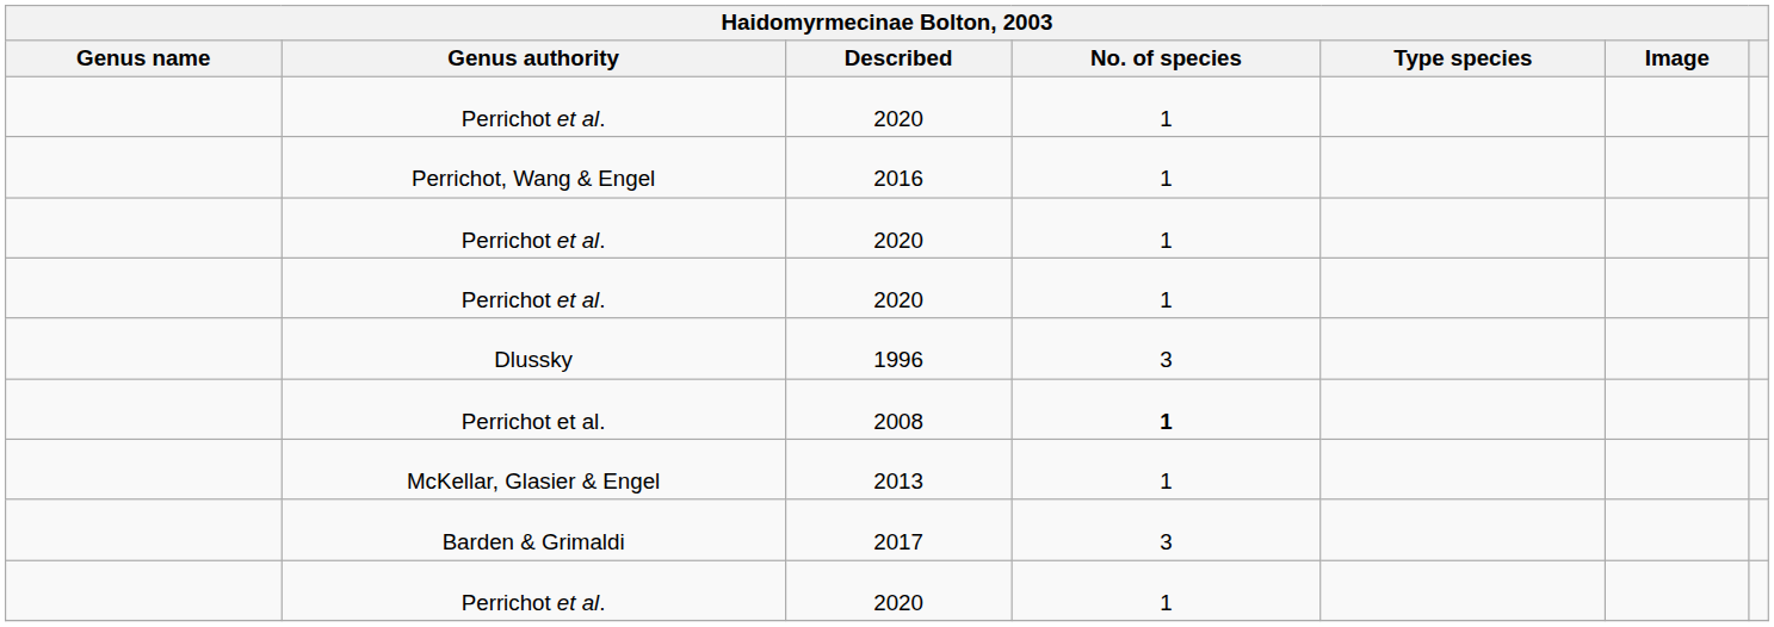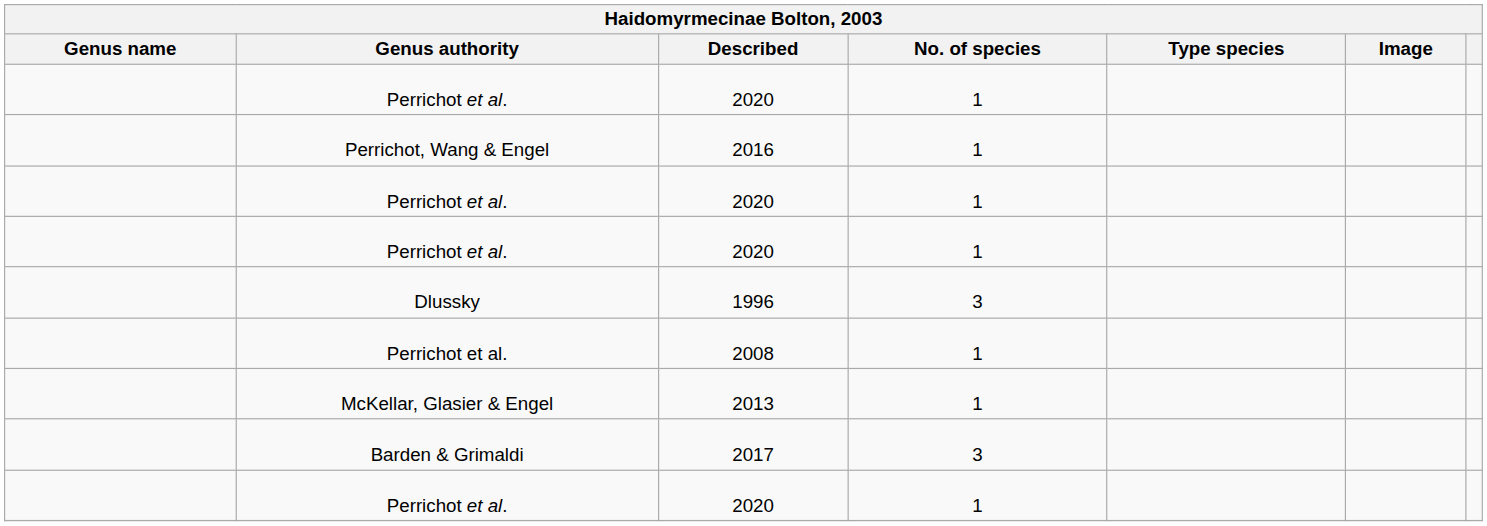2008 | No. of species: bold -> normal
